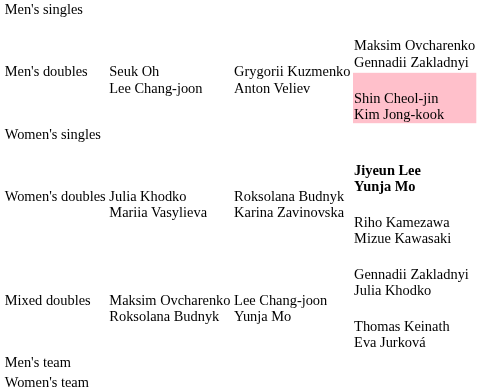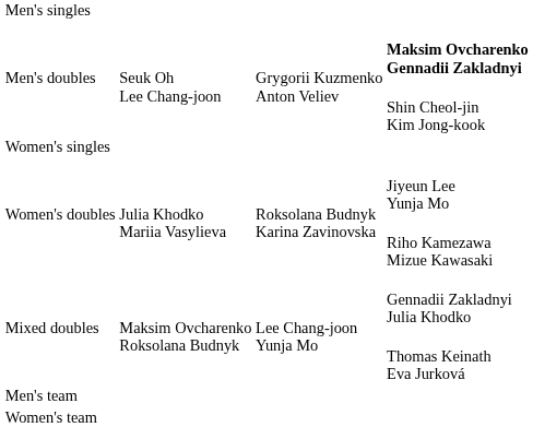Men's doubles / Maksim Ovcharenko Gennadii Zakladnyi | column 4: normal -> bold
Men's doubles / Shin Cheol-jin Kim Jong-kook | column 4: pink background -> no background
Women's doubles / Jiyeun Lee Yunja Mo | column 4: bold -> normal
